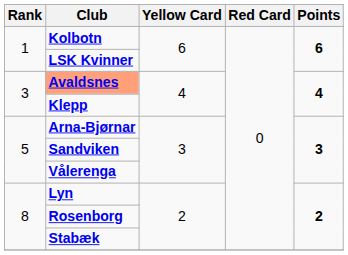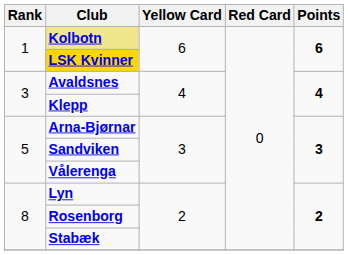Kolbotn | Club: no background -> khaki background
LSK Kvinner | Club: no background -> gold background
Avaldsnes | Club: lightsalmon background -> no background
